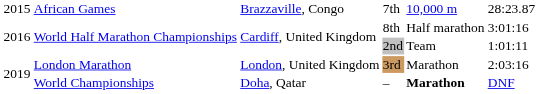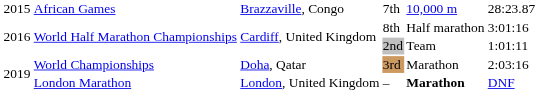3rd | column 2: London Marathon -> World Championships
3rd | column 3: London, United Kingdom -> Doha, Qatar
– | column 2: World Championships -> London Marathon
– | column 3: Doha, Qatar -> London, United Kingdom
